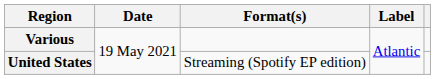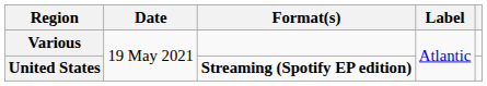United States | Format(s): normal -> bold
